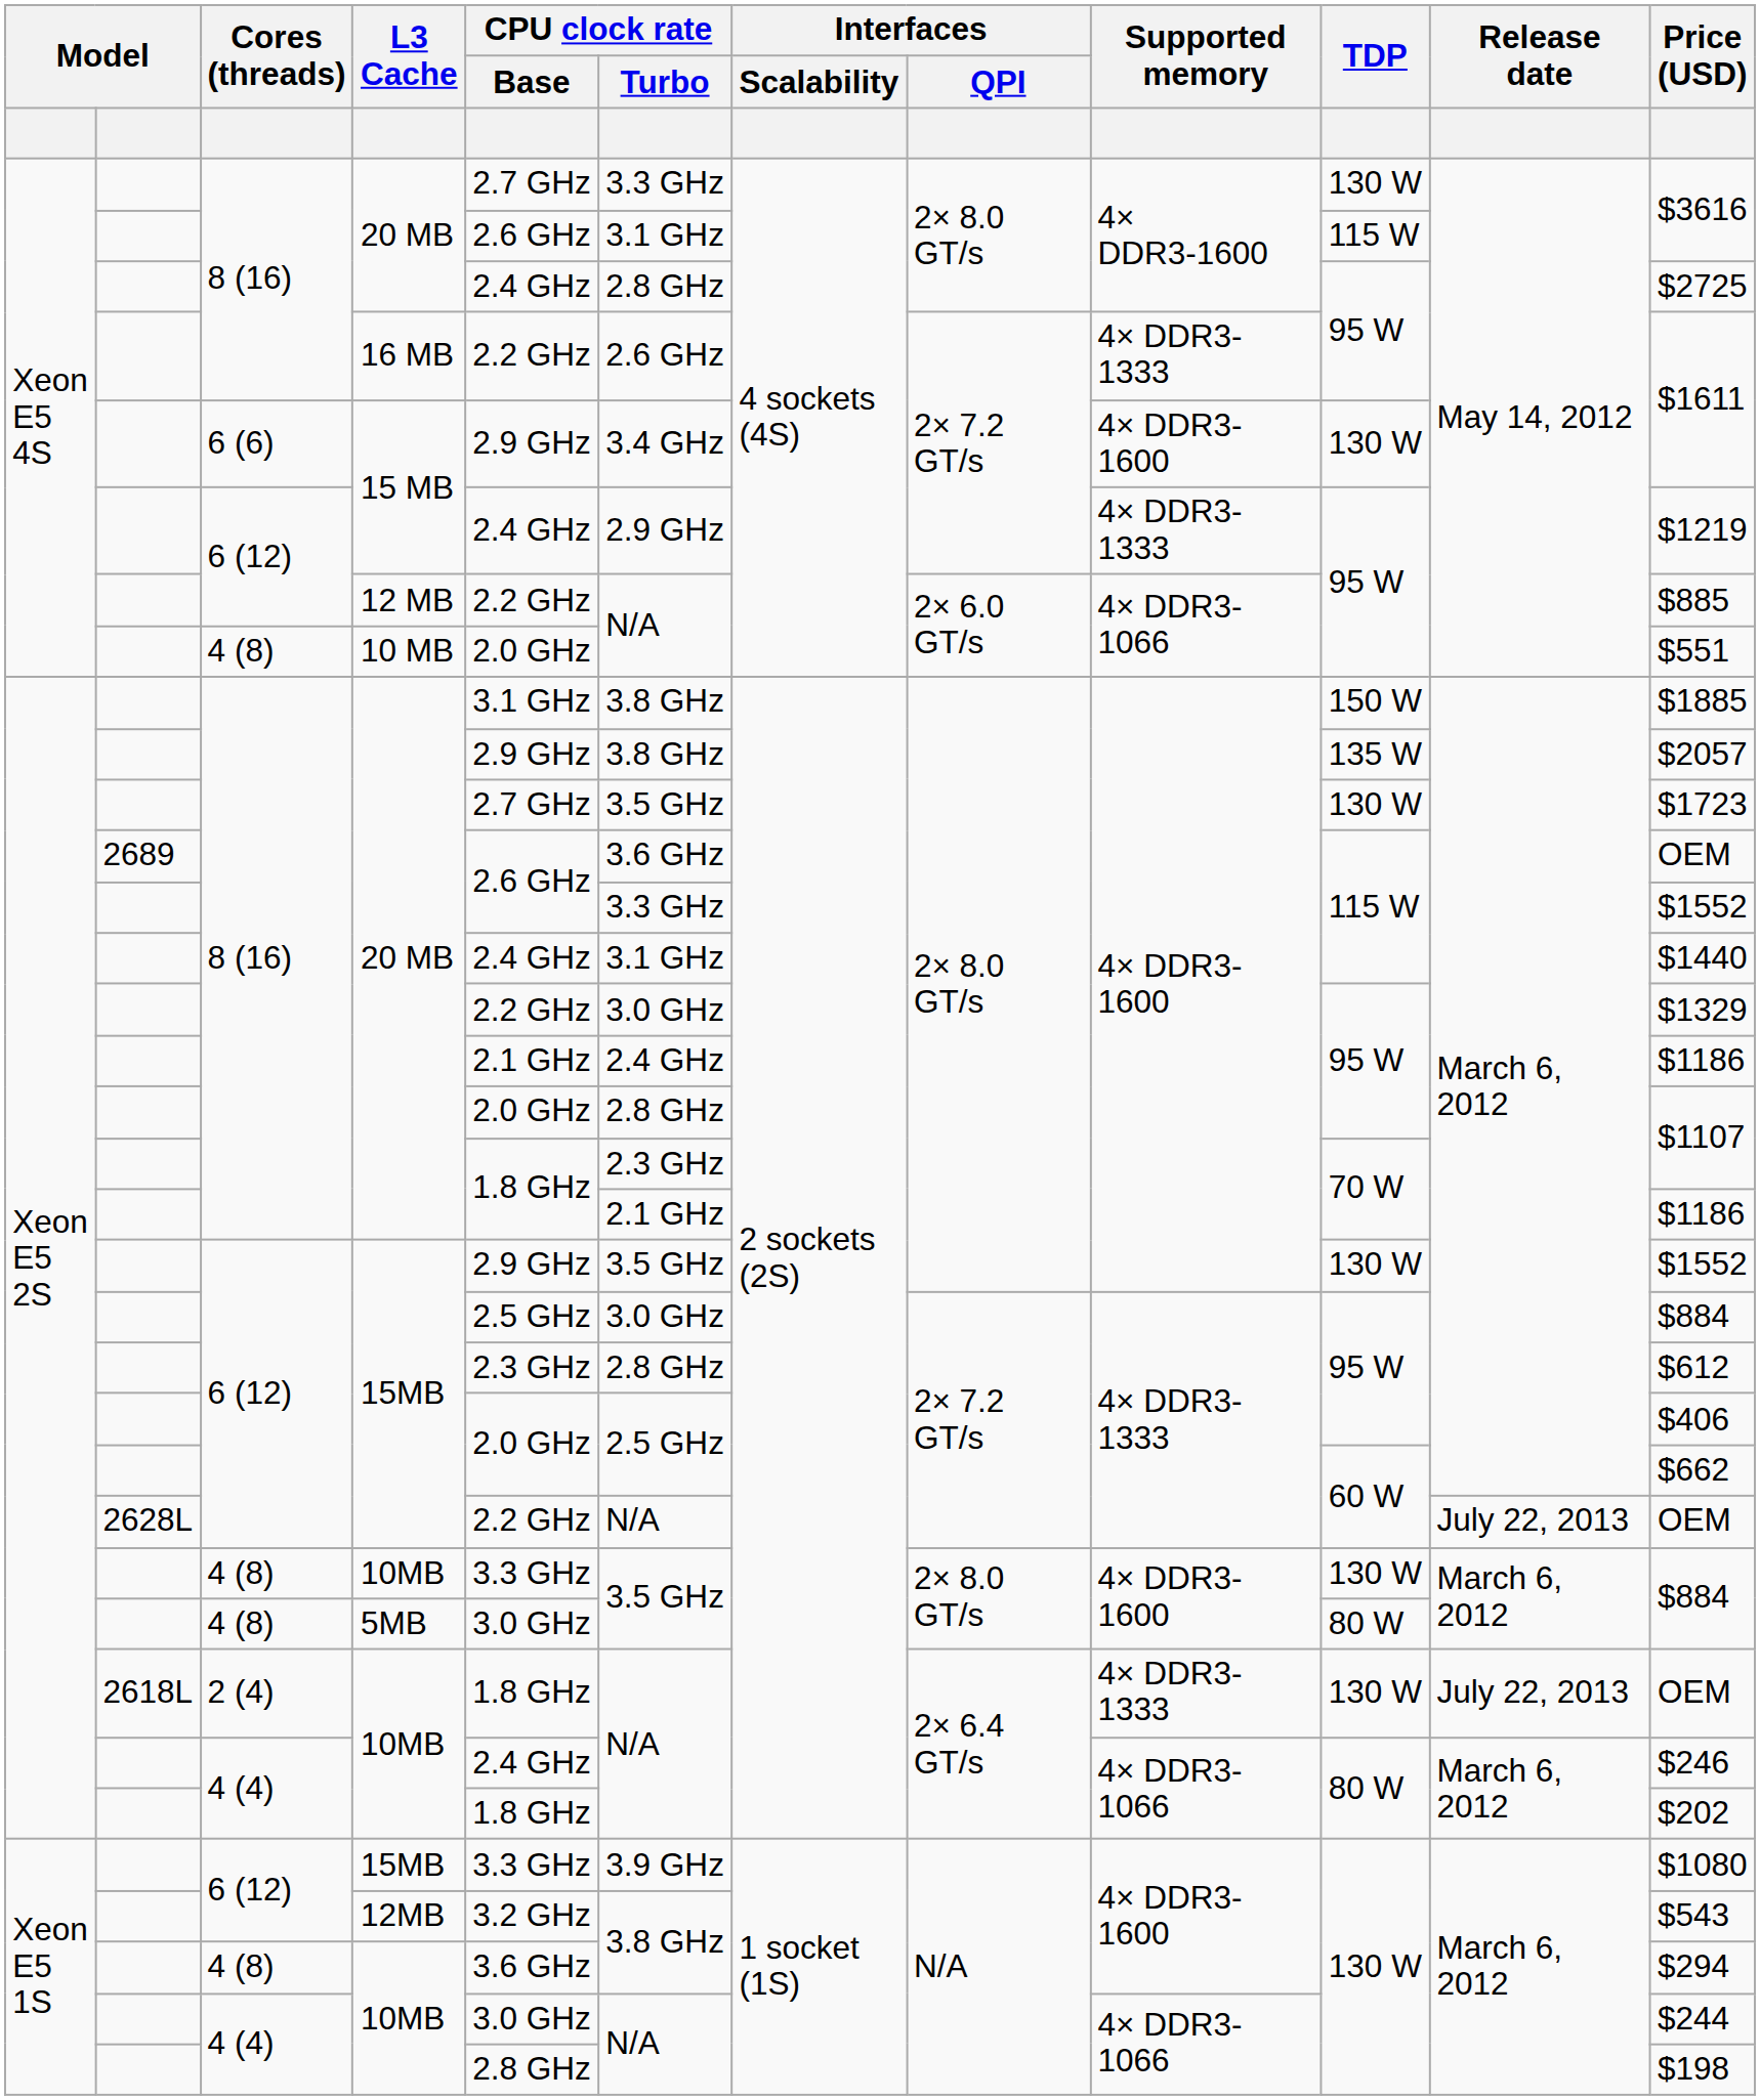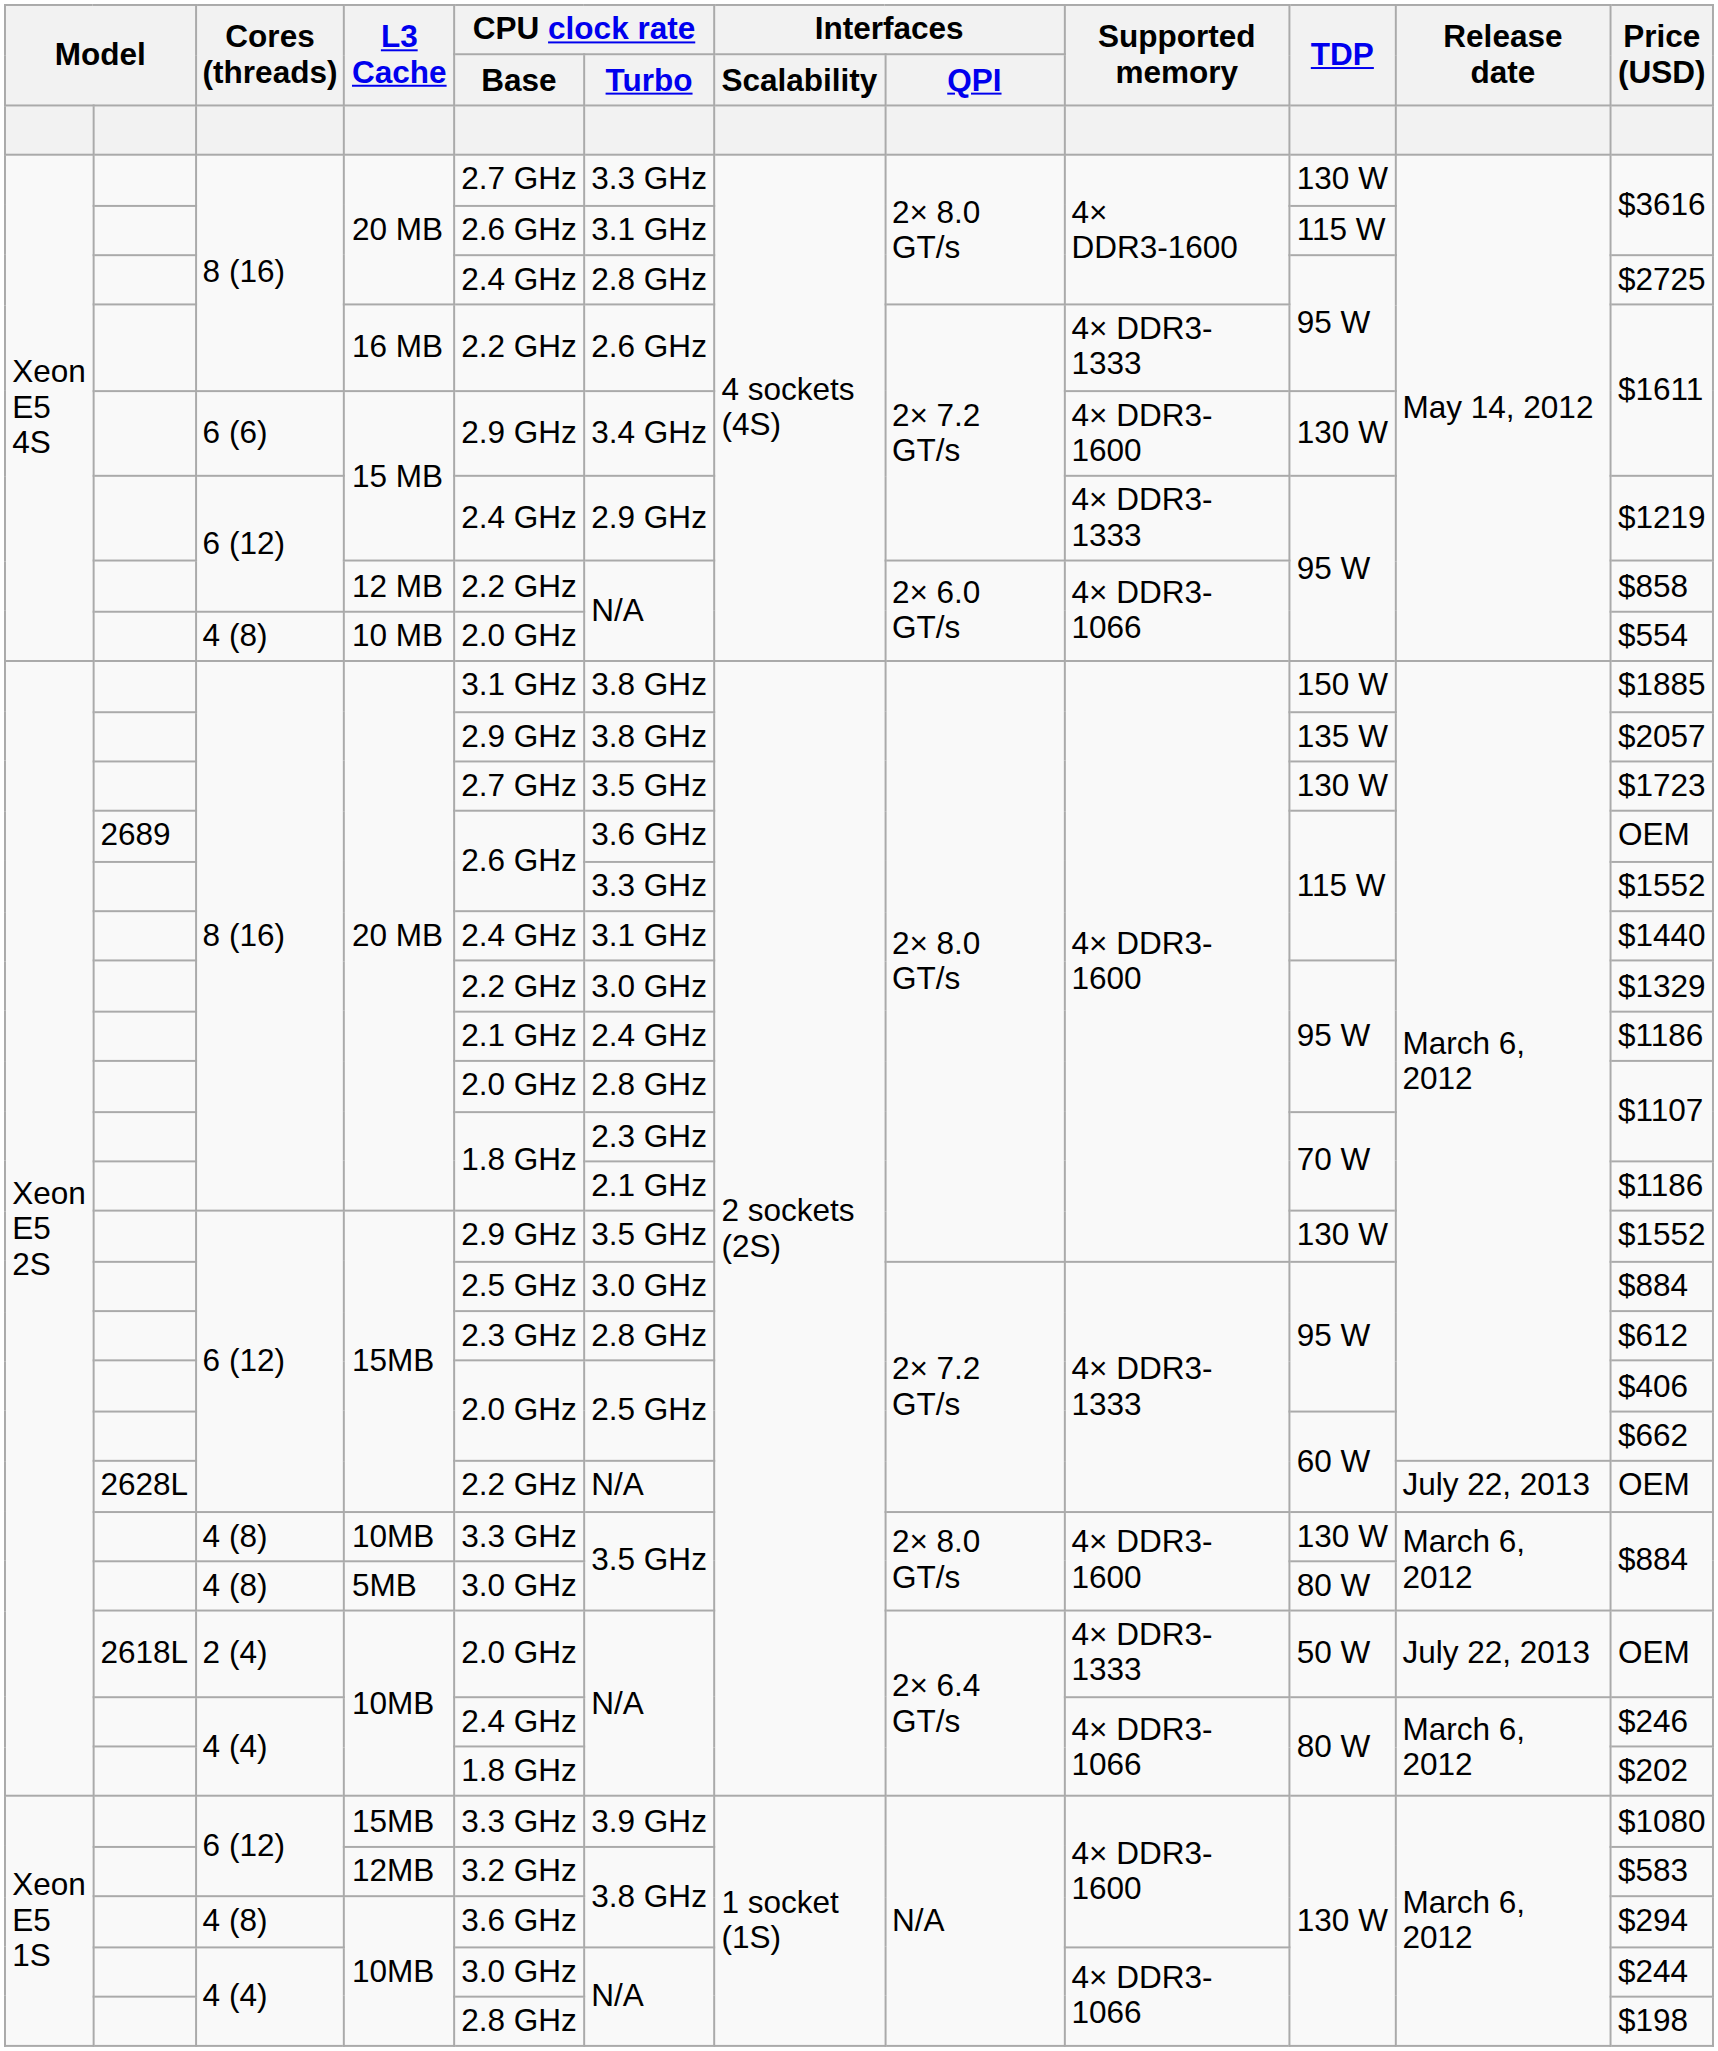12 MB | Price (USD): $885 -> $858
10 MB | Price (USD): $551 -> $554
2618L / 10MB | CPU clock rate / Base: 1.8 GHz -> 2.0 GHz
2618L / 10MB | TDP: 130 W -> 50 W
12MB | Price (USD): $543 -> $583
